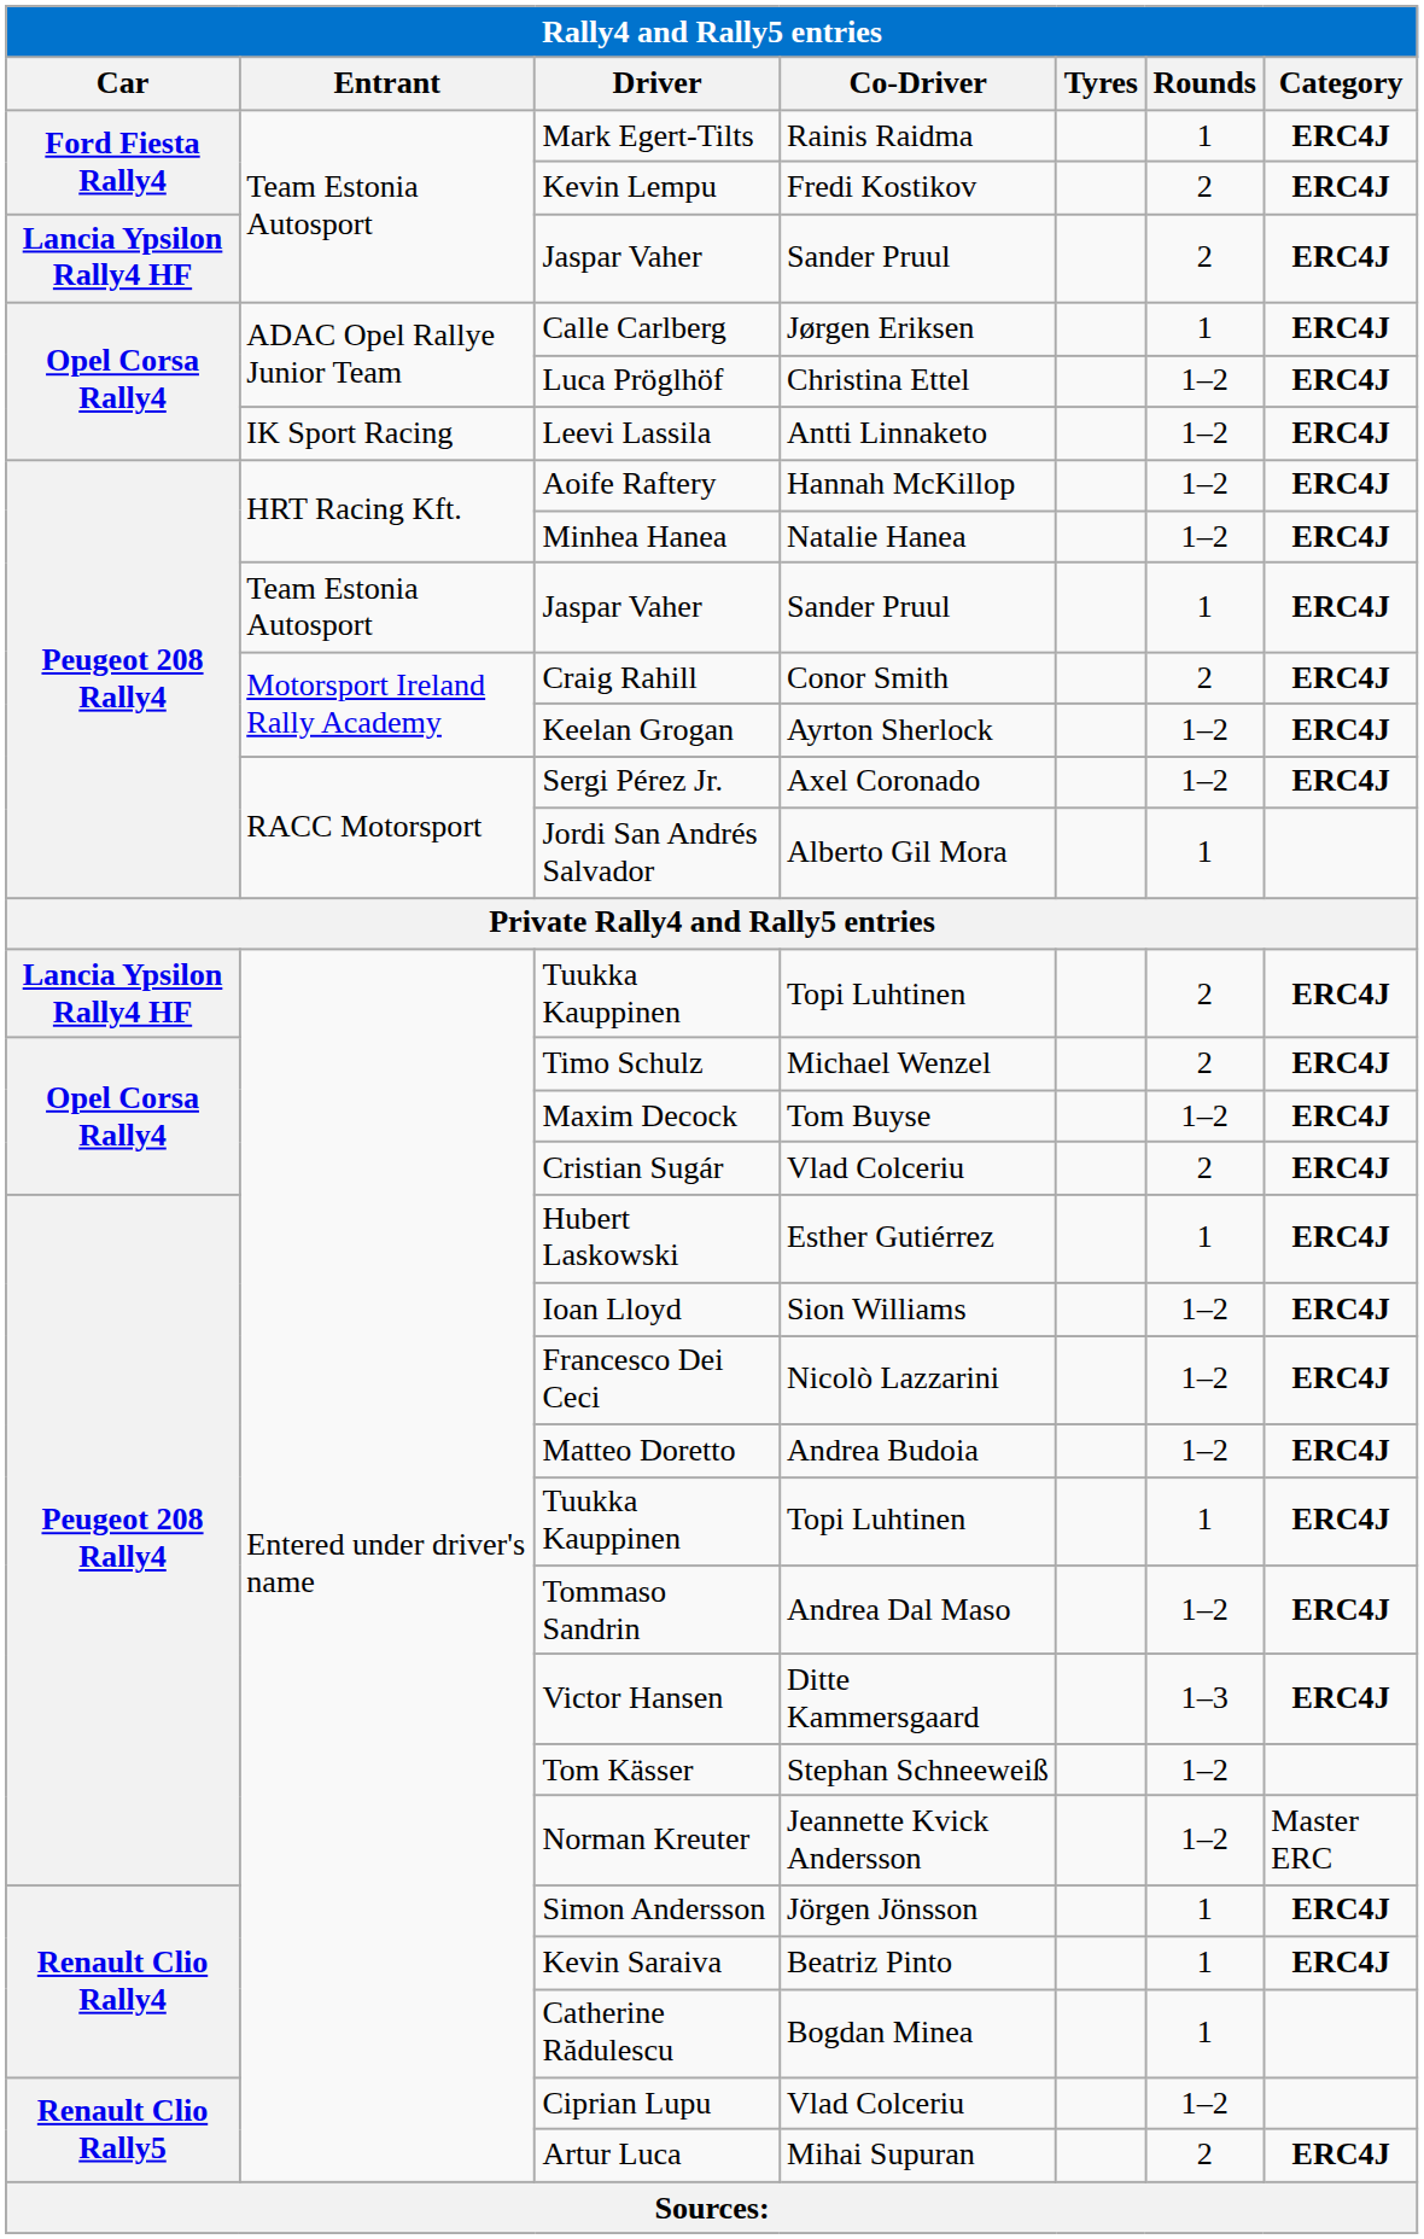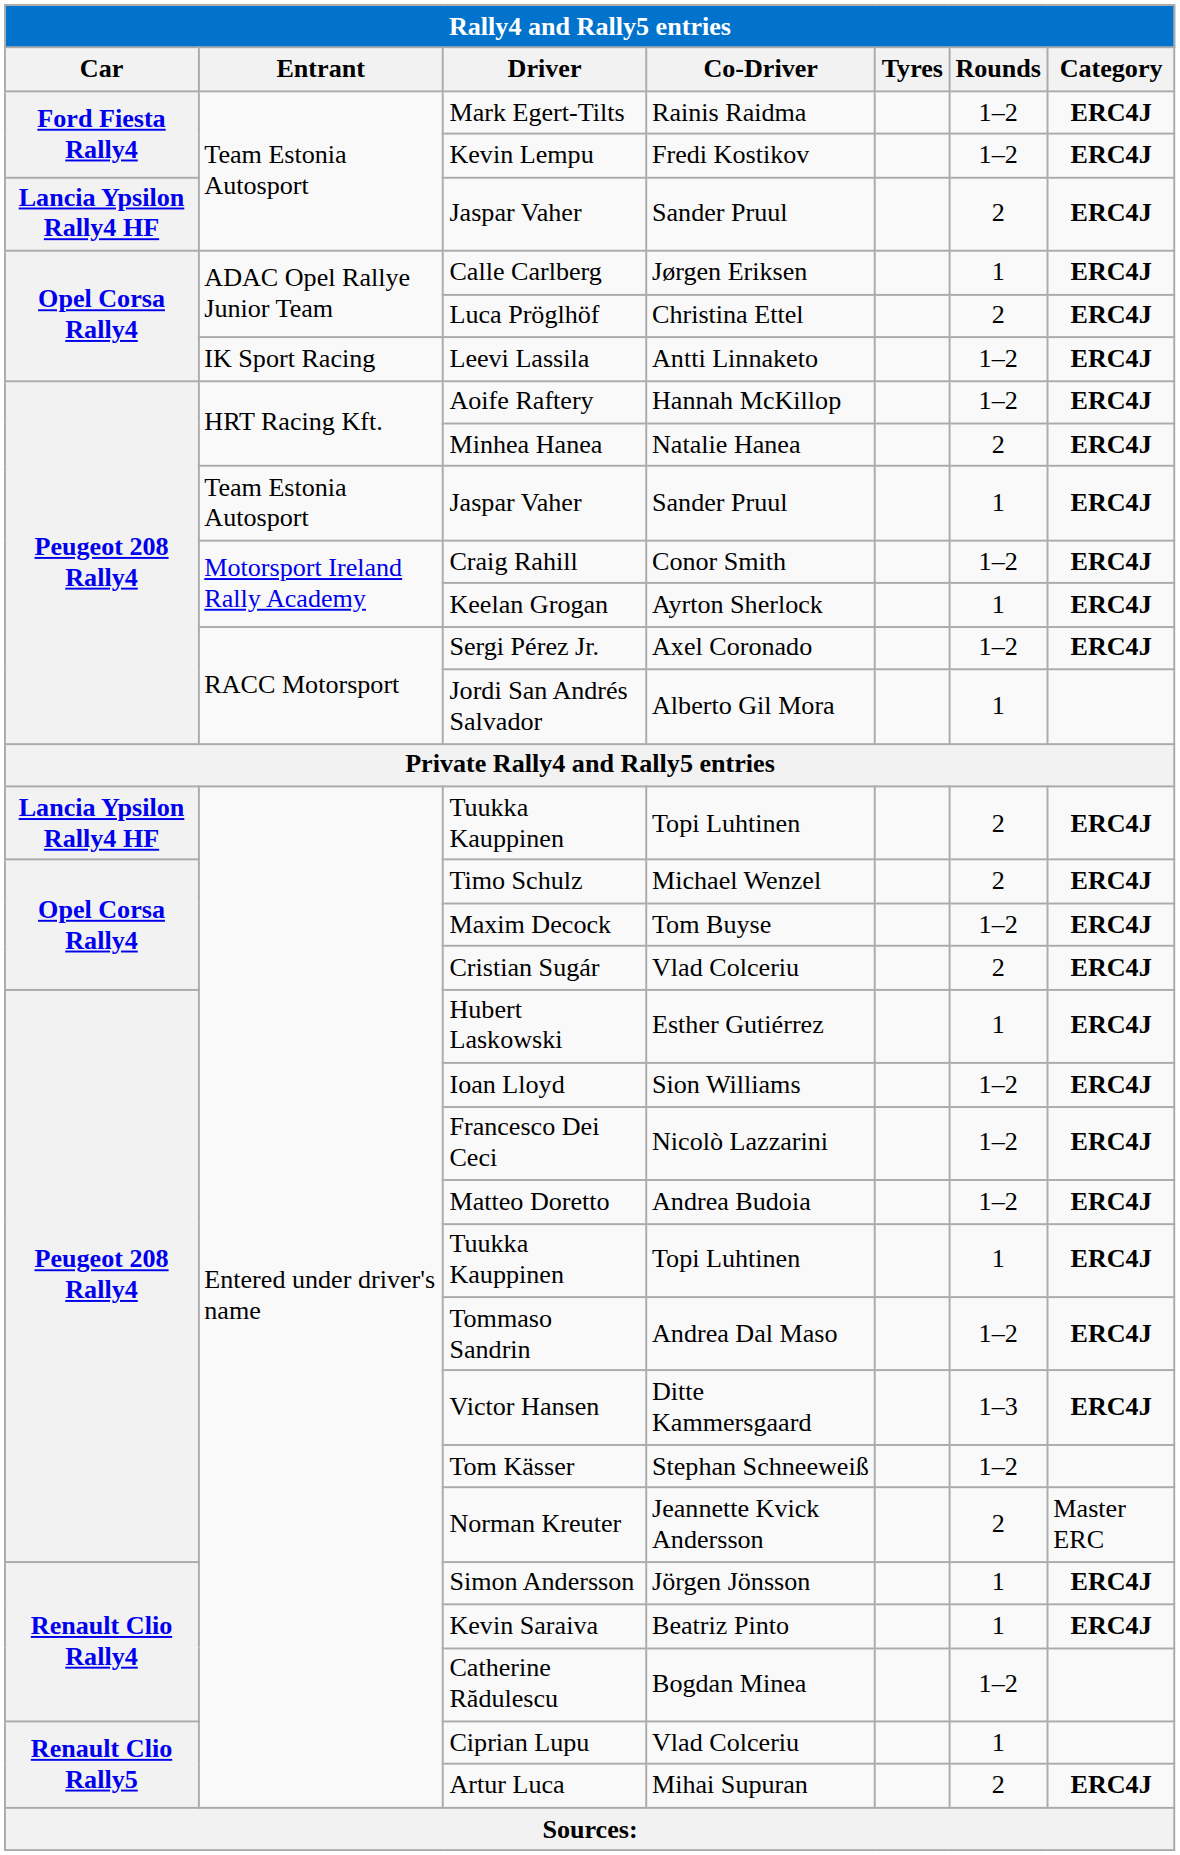Mark Egert-Tilts | Rally4 and Rally5 entries / Rounds: 1 -> 1–2
Kevin Lempu | Rally4 and Rally5 entries / Rounds: 2 -> 1–2
Luca Pröglhöf | Rally4 and Rally5 entries / Rounds: 1–2 -> 2
Minhea Hanea | Rally4 and Rally5 entries / Rounds: 1–2 -> 2
Craig Rahill | Rally4 and Rally5 entries / Rounds: 2 -> 1–2
Keelan Grogan | Rally4 and Rally5 entries / Rounds: 1–2 -> 1
Norman Kreuter | Rally4 and Rally5 entries / Rounds: 1–2 -> 2
Catherine Rădulescu | Rally4 and Rally5 entries / Rounds: 1 -> 1–2
Ciprian Lupu | Rally4 and Rally5 entries / Rounds: 1–2 -> 1
